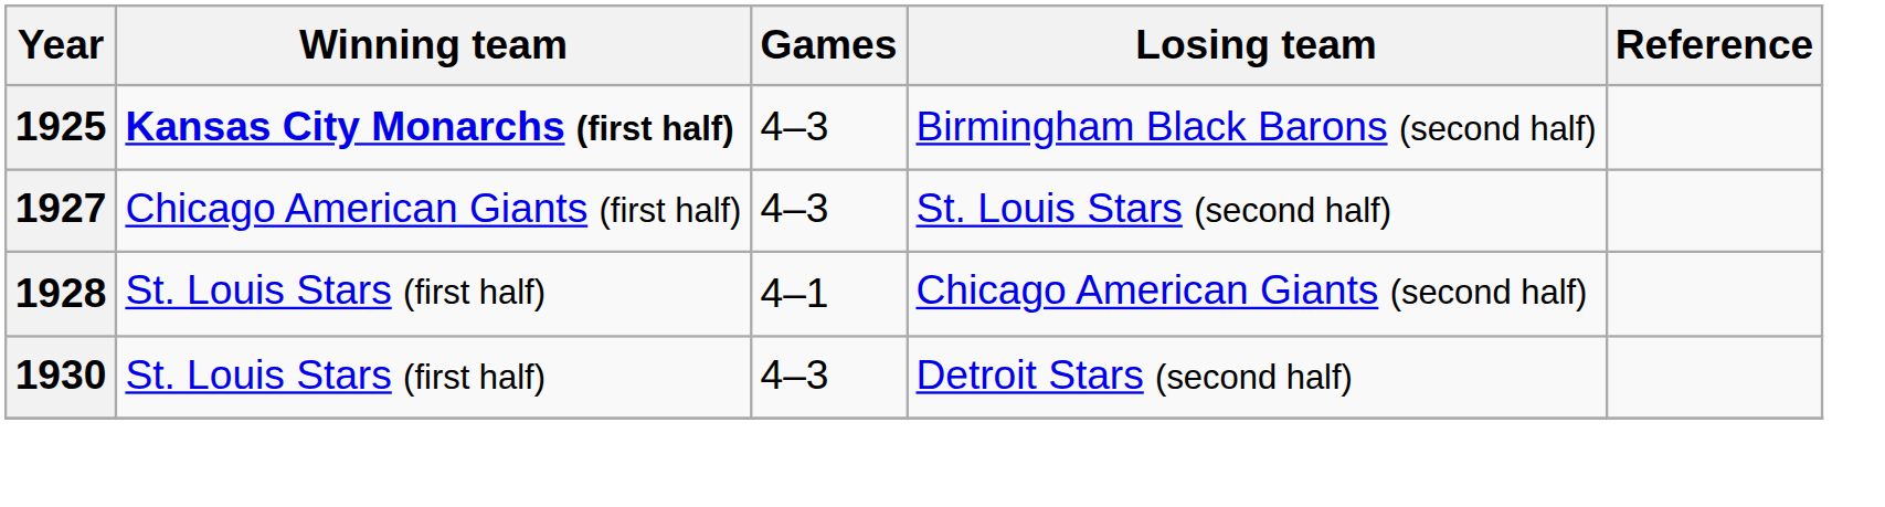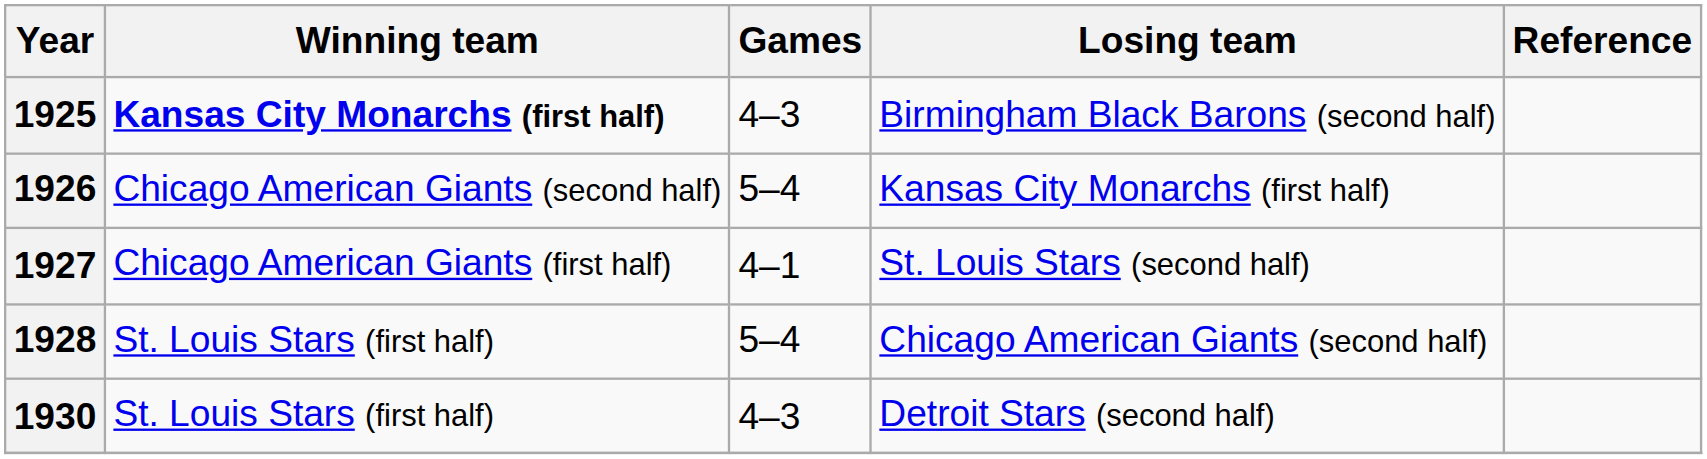+ row: 1926 | Chicago American Giants (second half) | 5–4 | Kansas City Monarchs (first half)
1927 | Games: 4–3 -> 4–1
1928 | Games: 4–1 -> 5–4
